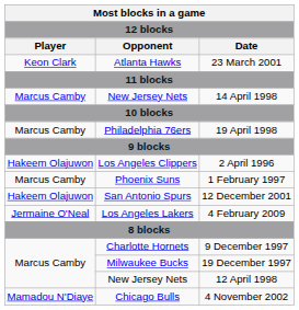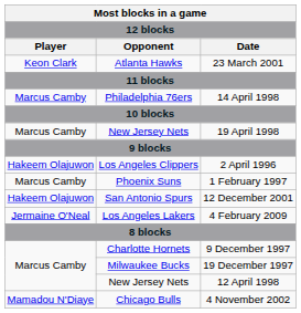14 April 1998 | Opponent: New Jersey Nets -> Philadelphia 76ers
19 April 1998 | Opponent: Philadelphia 76ers -> New Jersey Nets
